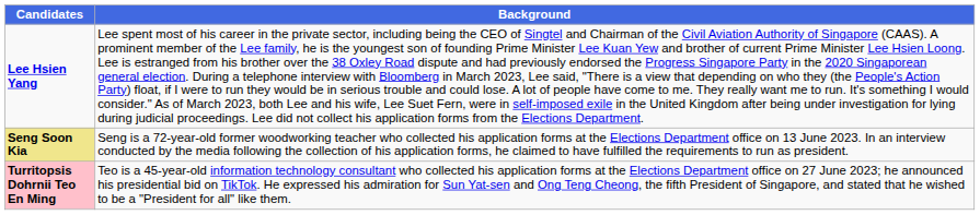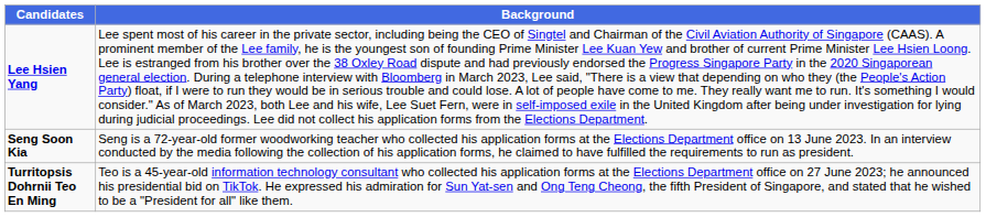Seng Soon Kia | Candidates: khaki background -> no background
Turritopsis Dohrnii Teo En Ming | Candidates: pink background -> no background
